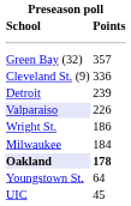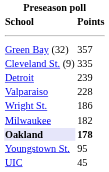row 4 | Points: 336 -> 335
row 6 | School: lavender background -> no background
row 6 | Points: 226 -> 228
row 8 | Points: 184 -> 182
row 10 | Points: 64 -> 95
